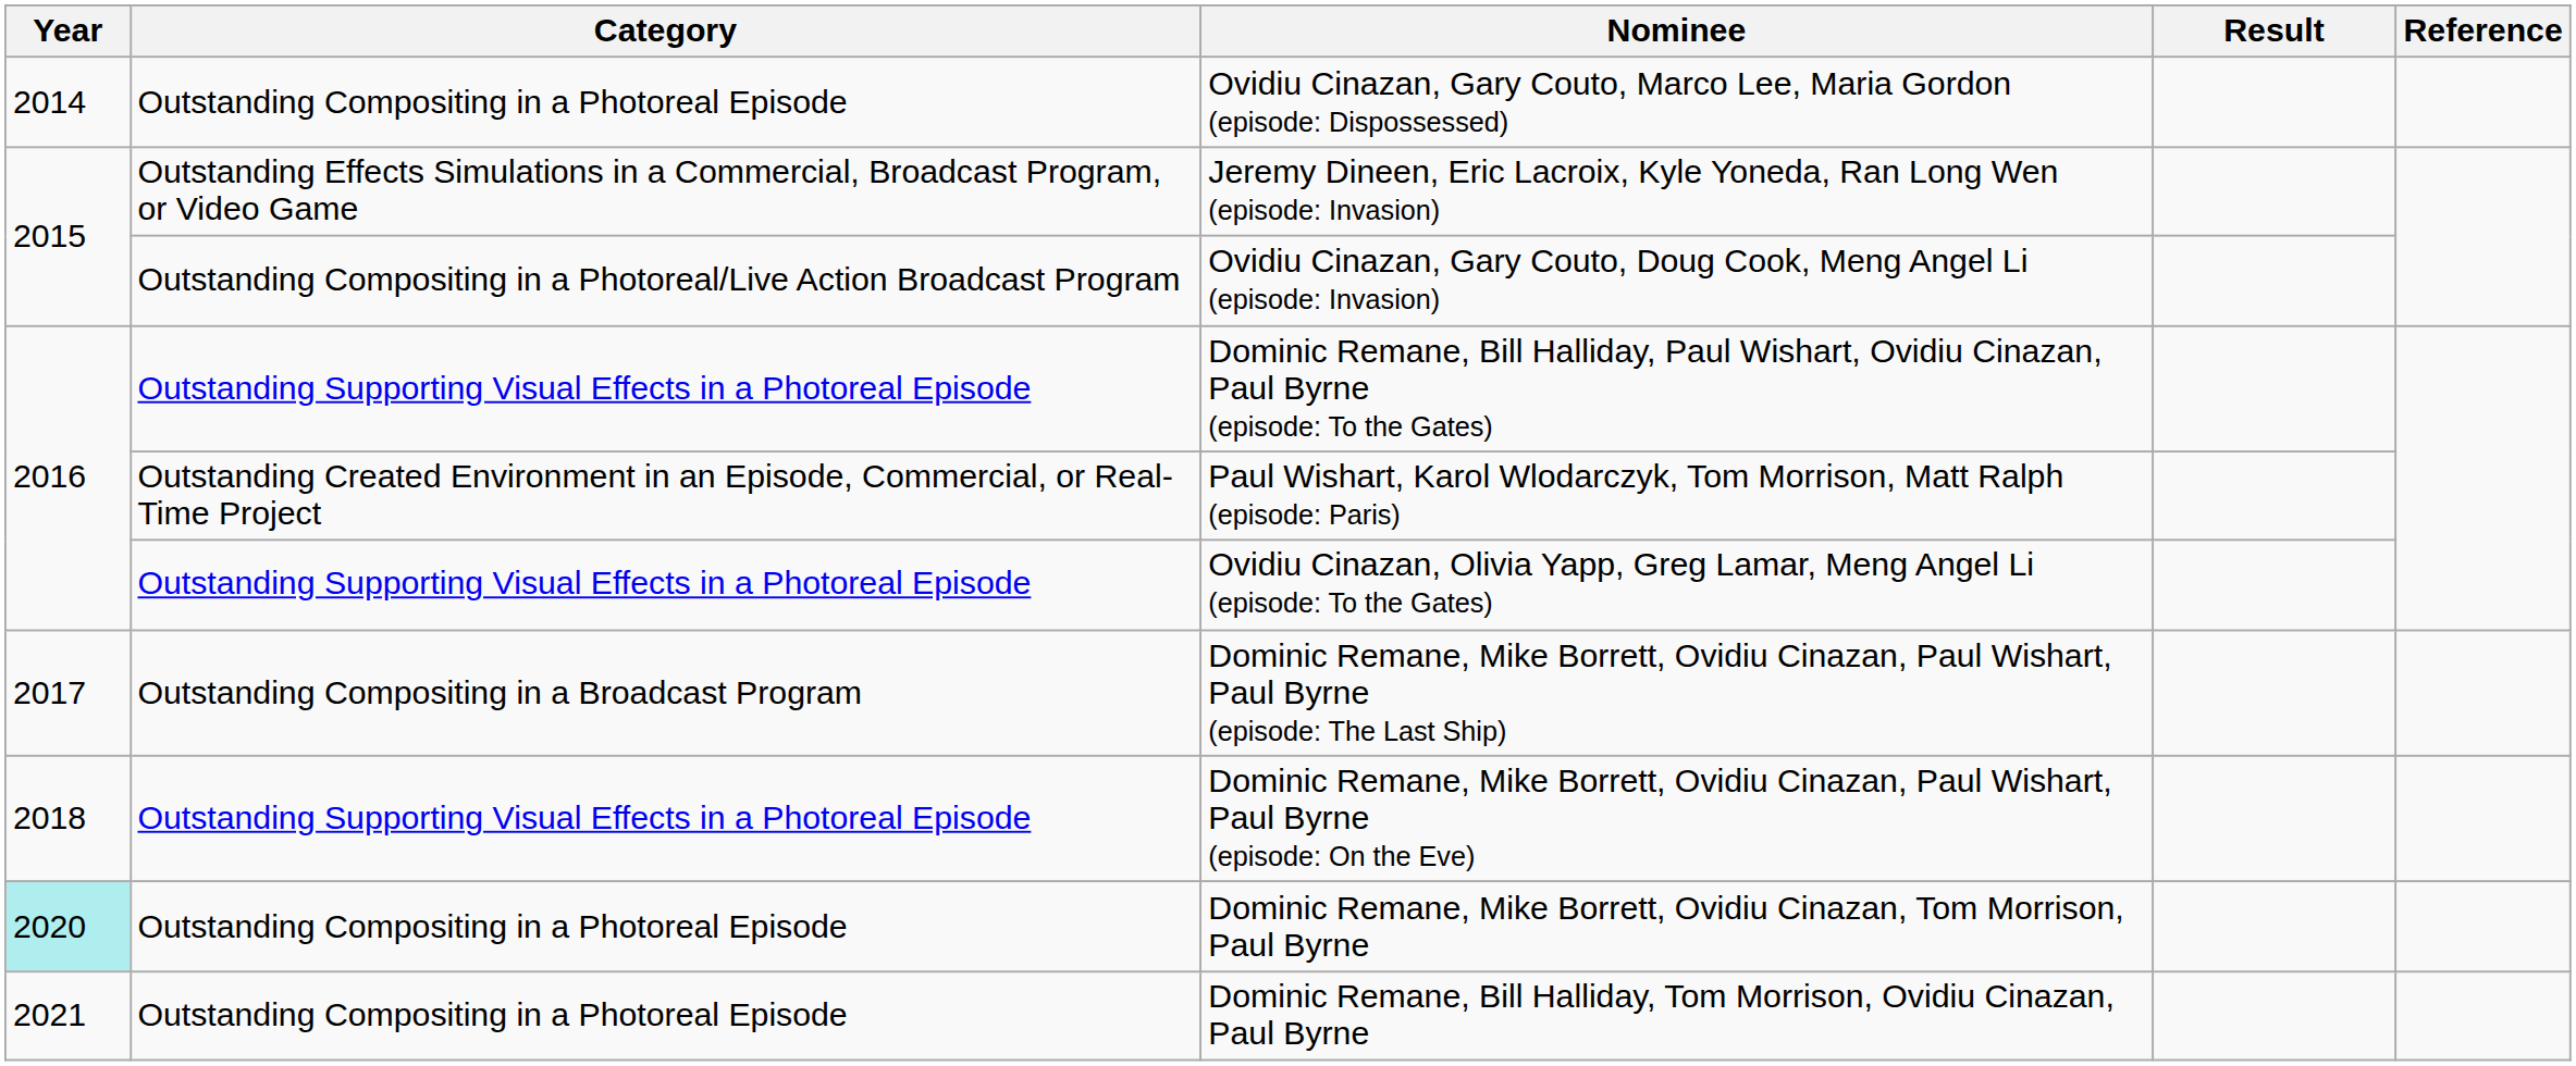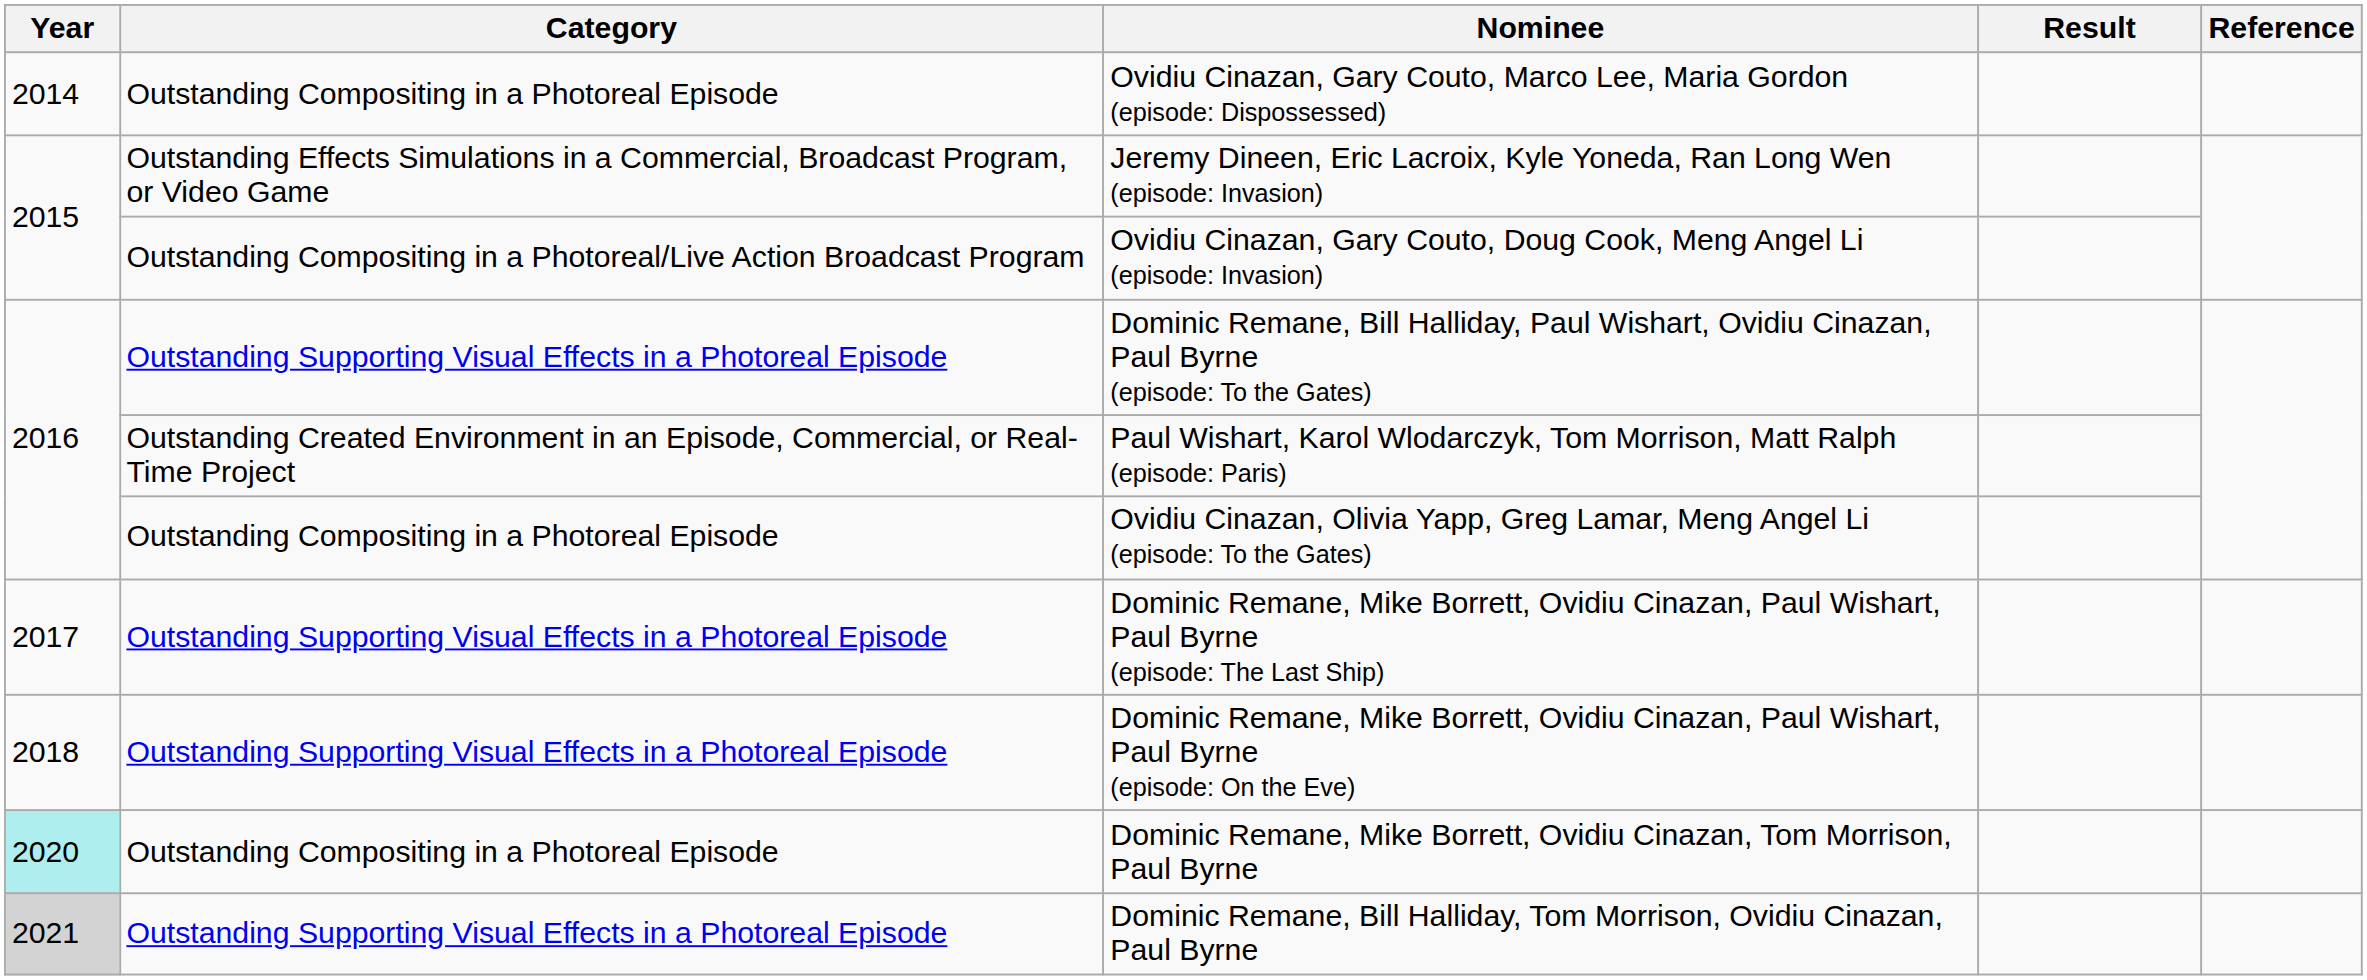row 7 | Category: Outstanding Supporting Visual Effects in a Photoreal Episode -> Outstanding Compositing in a Photoreal Episode
row 8 | Category: Outstanding Compositing in a Broadcast Program -> Outstanding Supporting Visual Effects in a Photoreal Episode
row 11 | Year: no background -> lightgrey background
row 11 | Category: Outstanding Compositing in a Photoreal Episode -> Outstanding Supporting Visual Effects in a Photoreal Episode
